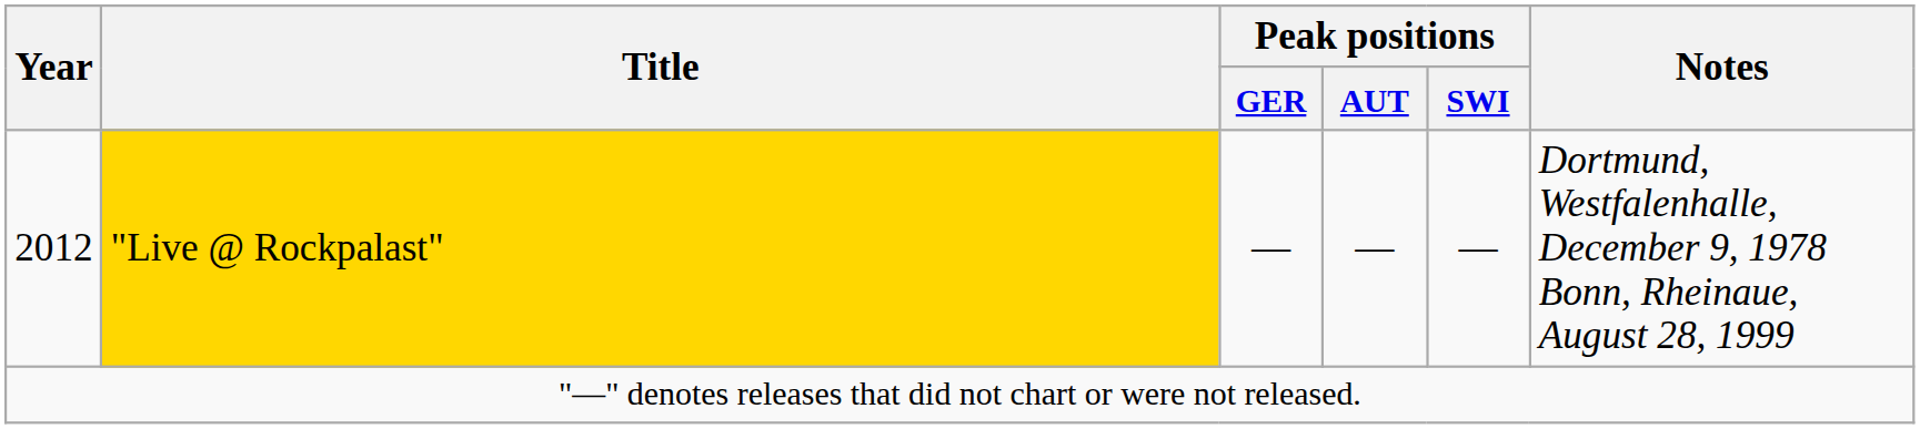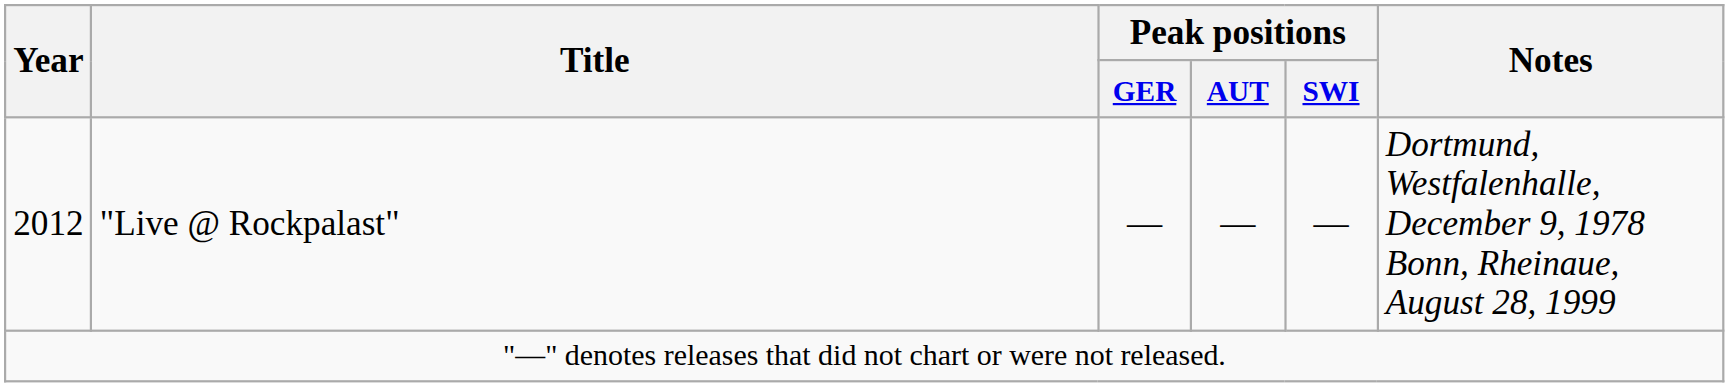2012 | Title: gold background -> no background
